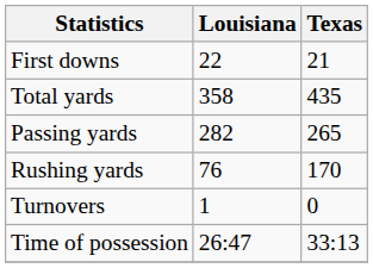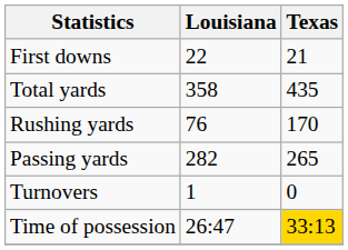rows swapped: Rushing yards <-> Passing yards
Time of possession | Texas: no background -> gold background
